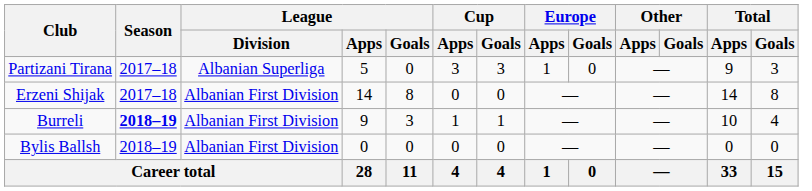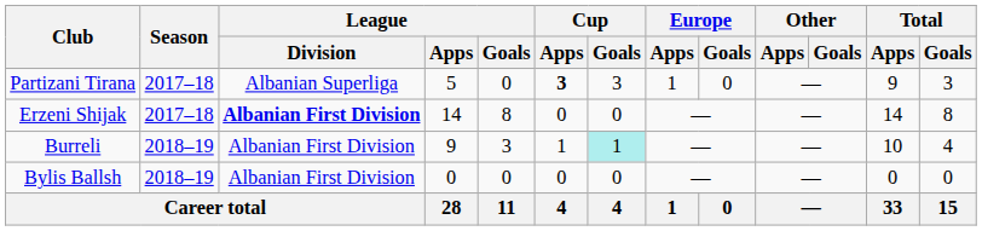Partizani Tirana | Cup / Apps: normal -> bold
Erzeni Shijak | League / Division: normal -> bold
Burreli | Season: bold -> normal
Burreli | Cup / Goals: no background -> paleturquoise background
